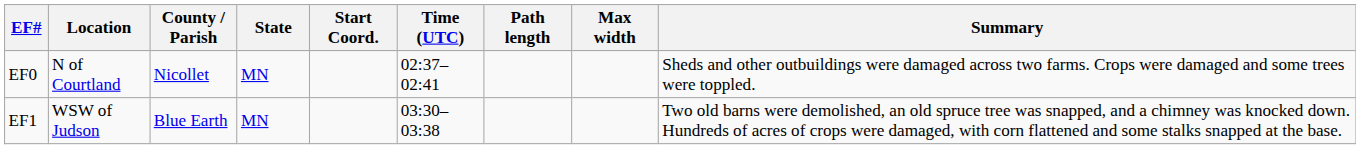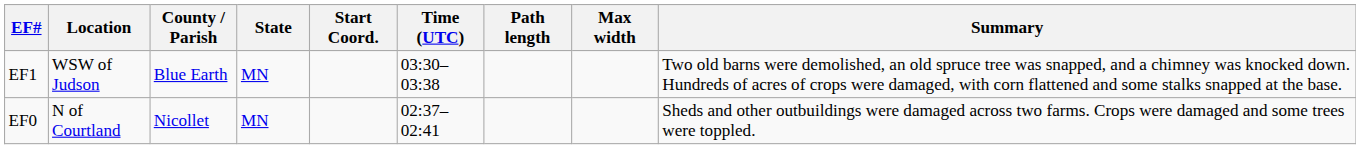rows swapped: EF0 <-> EF1
